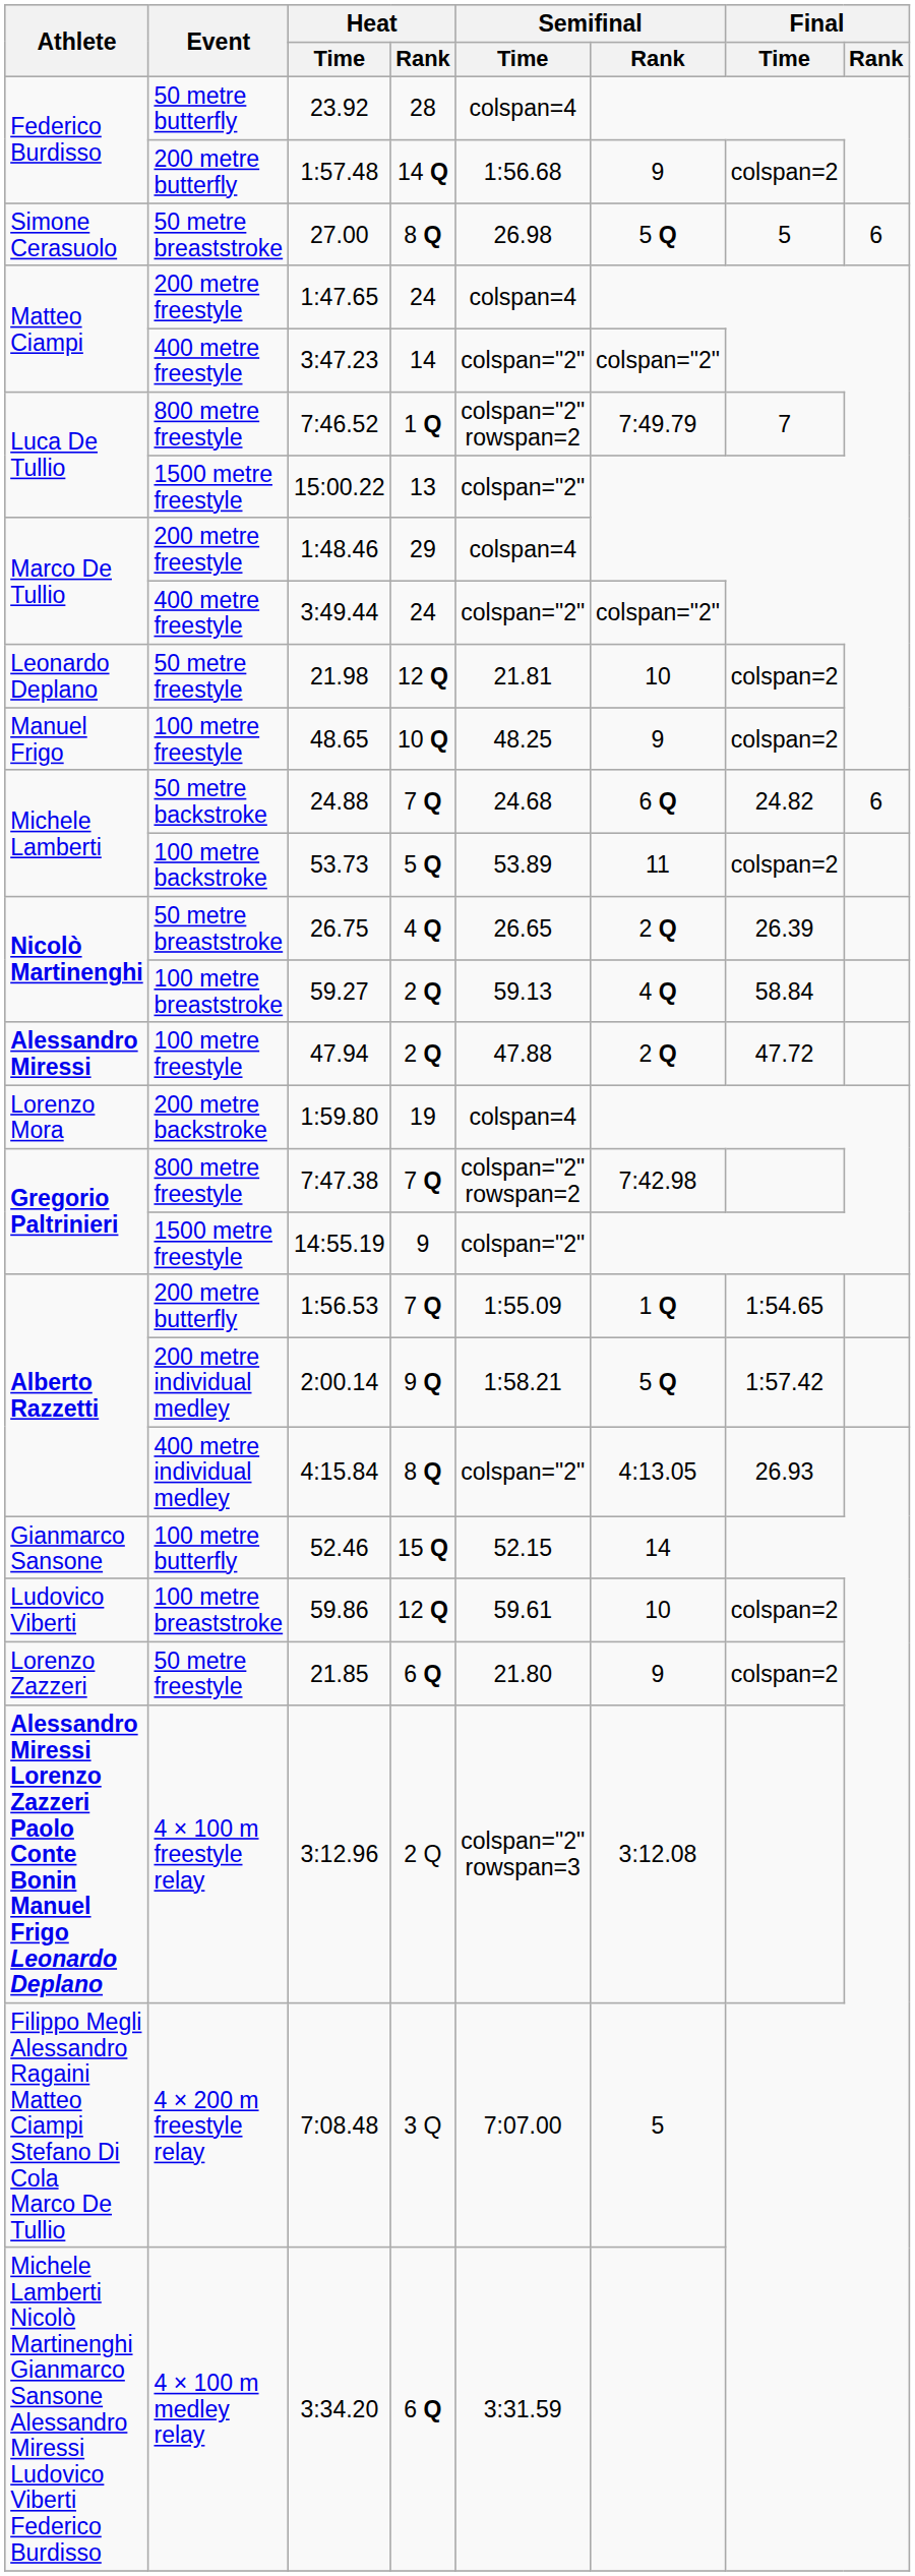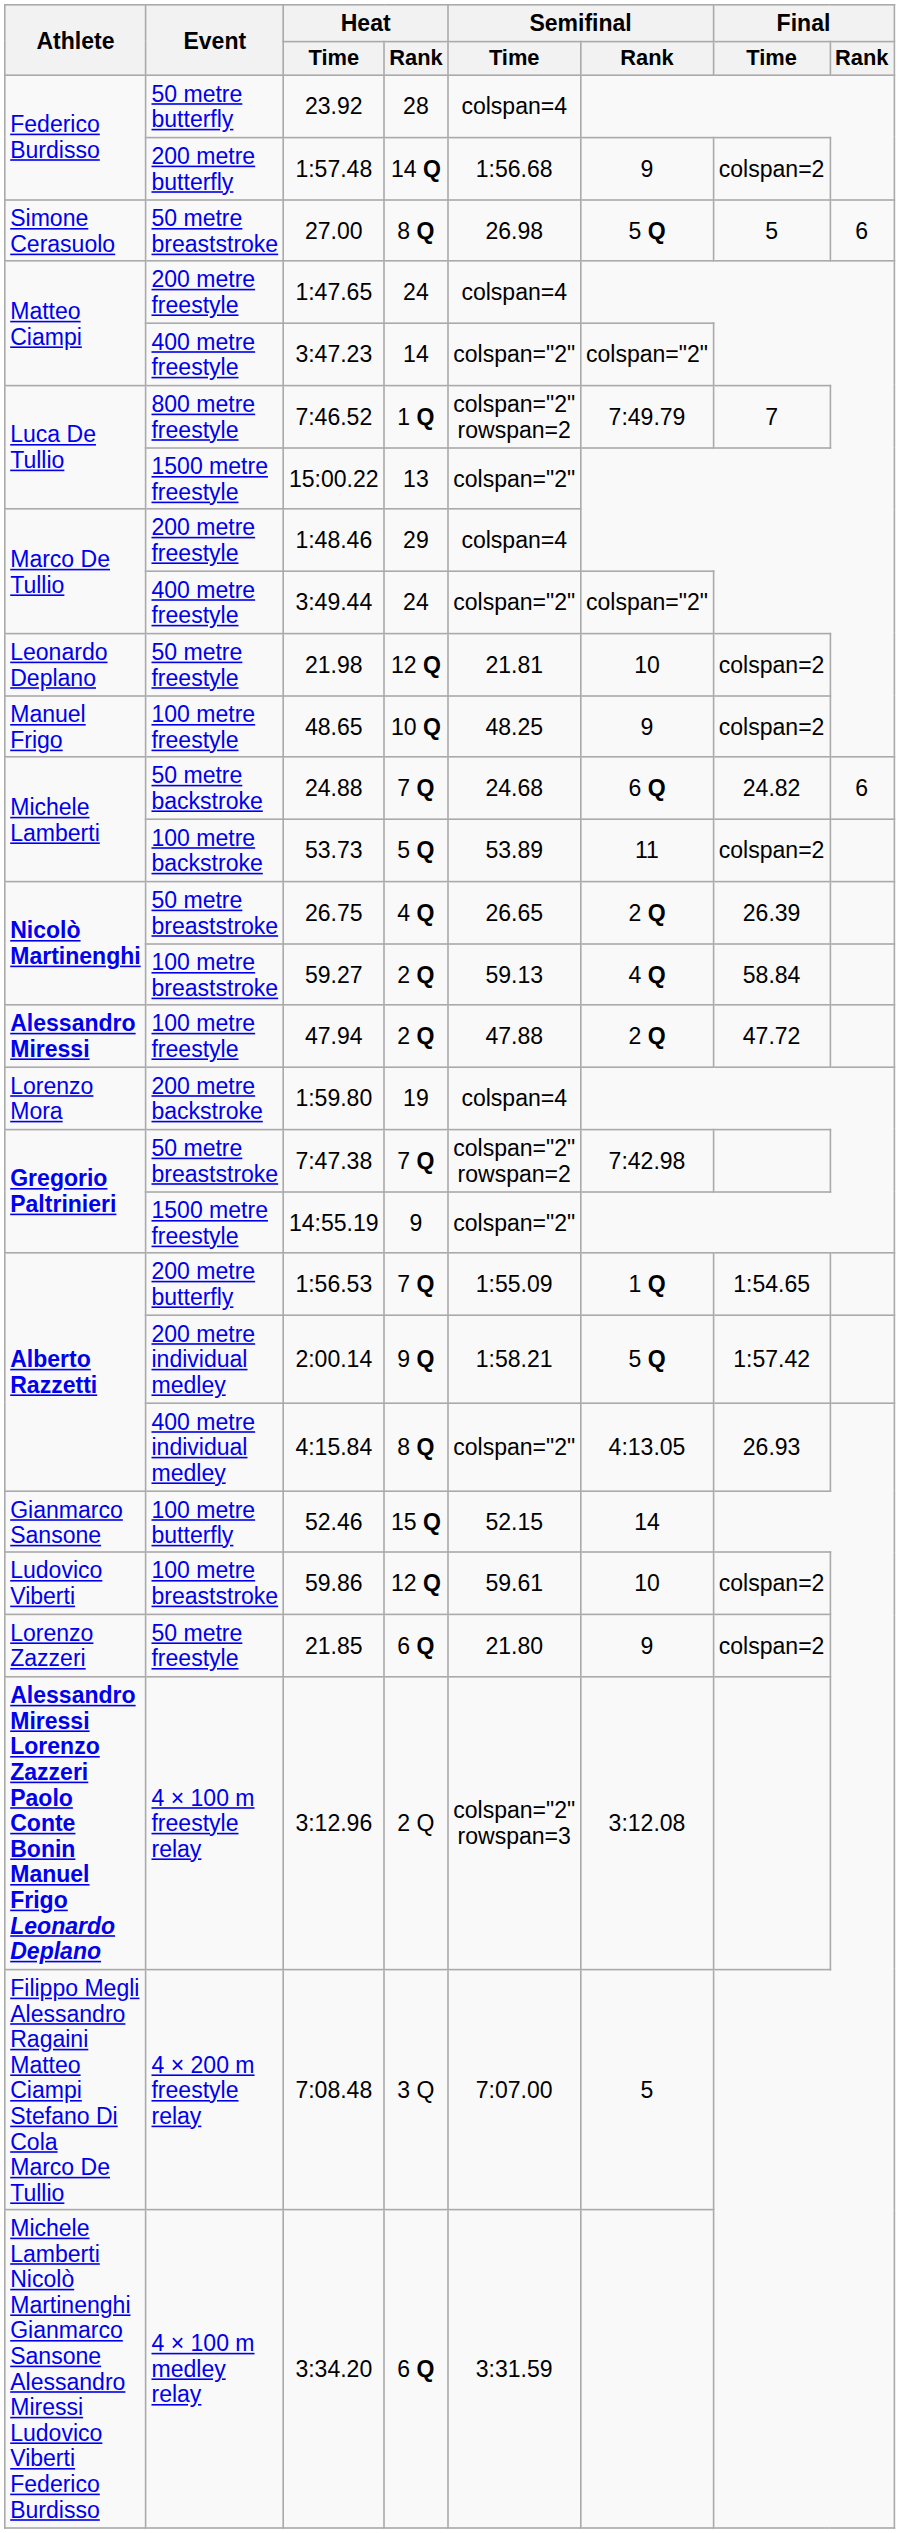7:47.38 | Event: 800 metre freestyle -> 50 metre breaststroke
